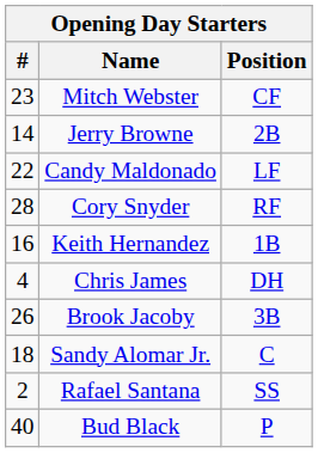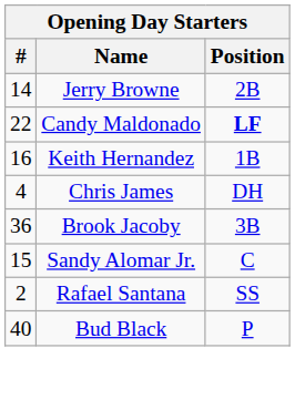- row: 23 | Mitch Webster | CF
Candy Maldonado | Position: normal -> bold
- row: 28 | Cory Snyder | RF
Brook Jacoby | #: 26 -> 36
Sandy Alomar Jr. | #: 18 -> 15
